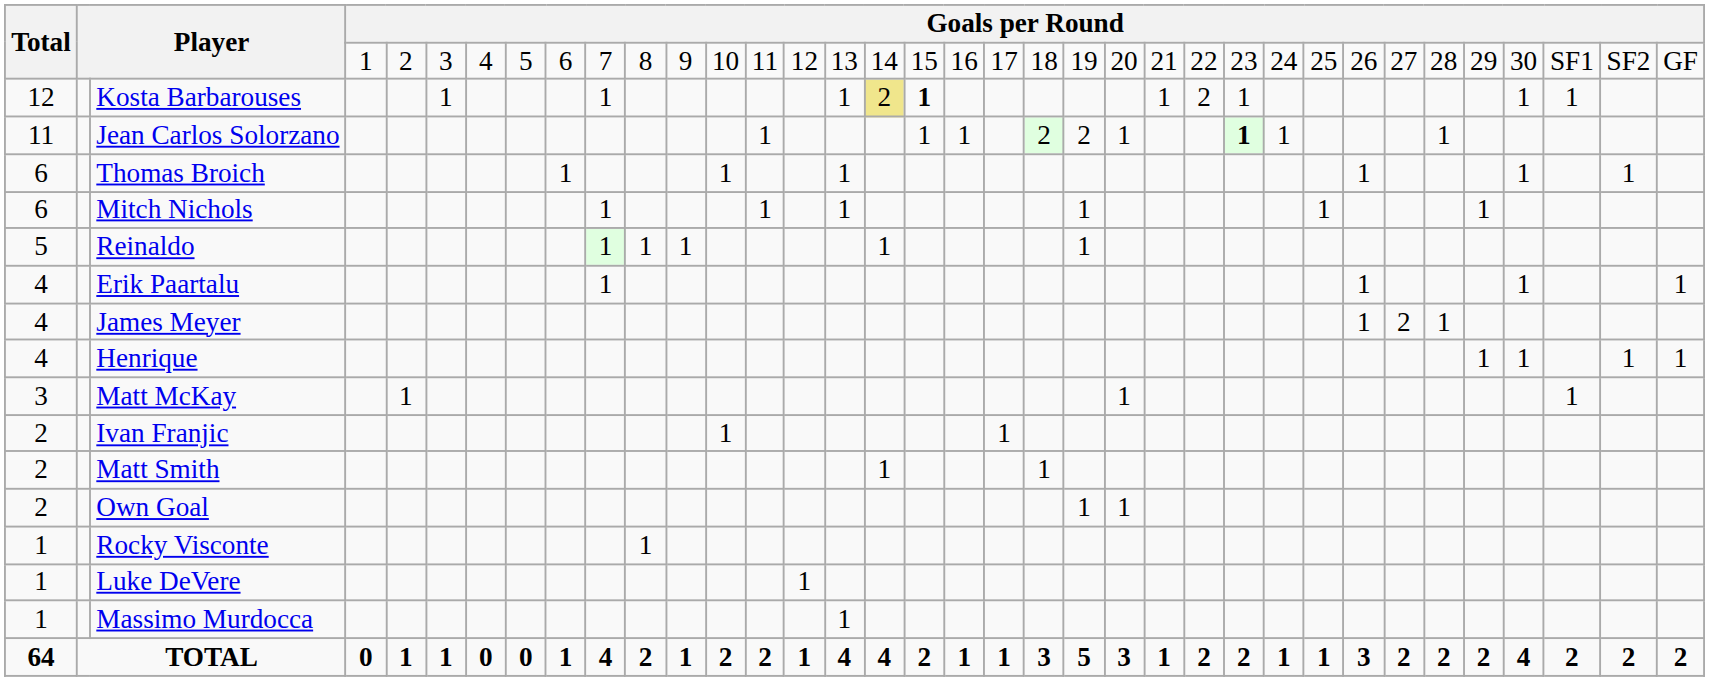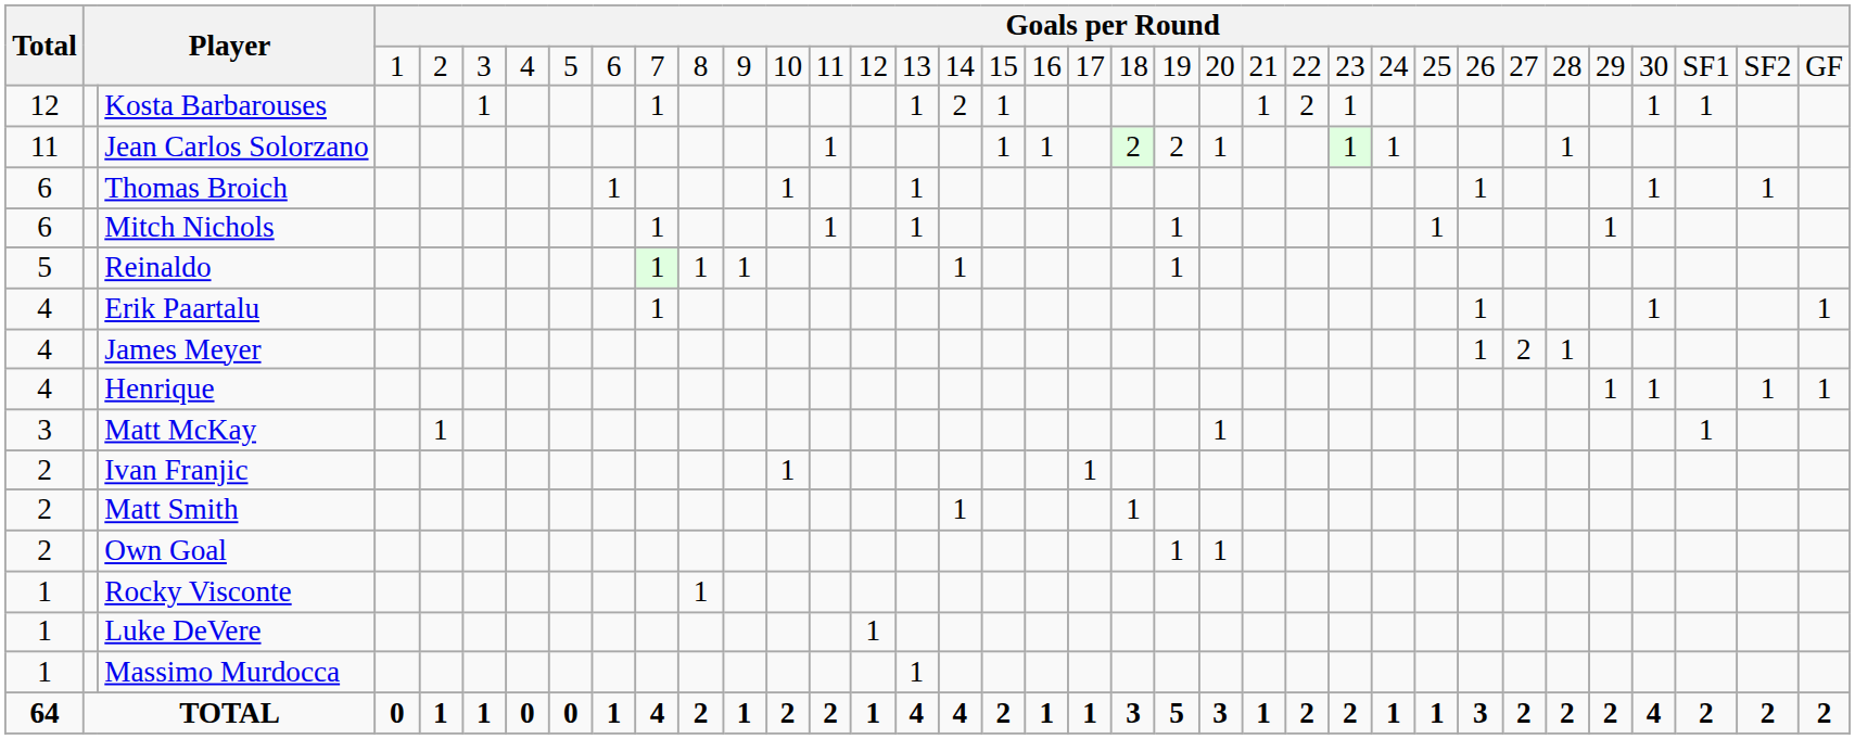Kosta Barbarouses | column 17: khaki background -> no background
Kosta Barbarouses | column 18: bold -> normal
Jean Carlos Solorzano | column 26: bold -> normal
